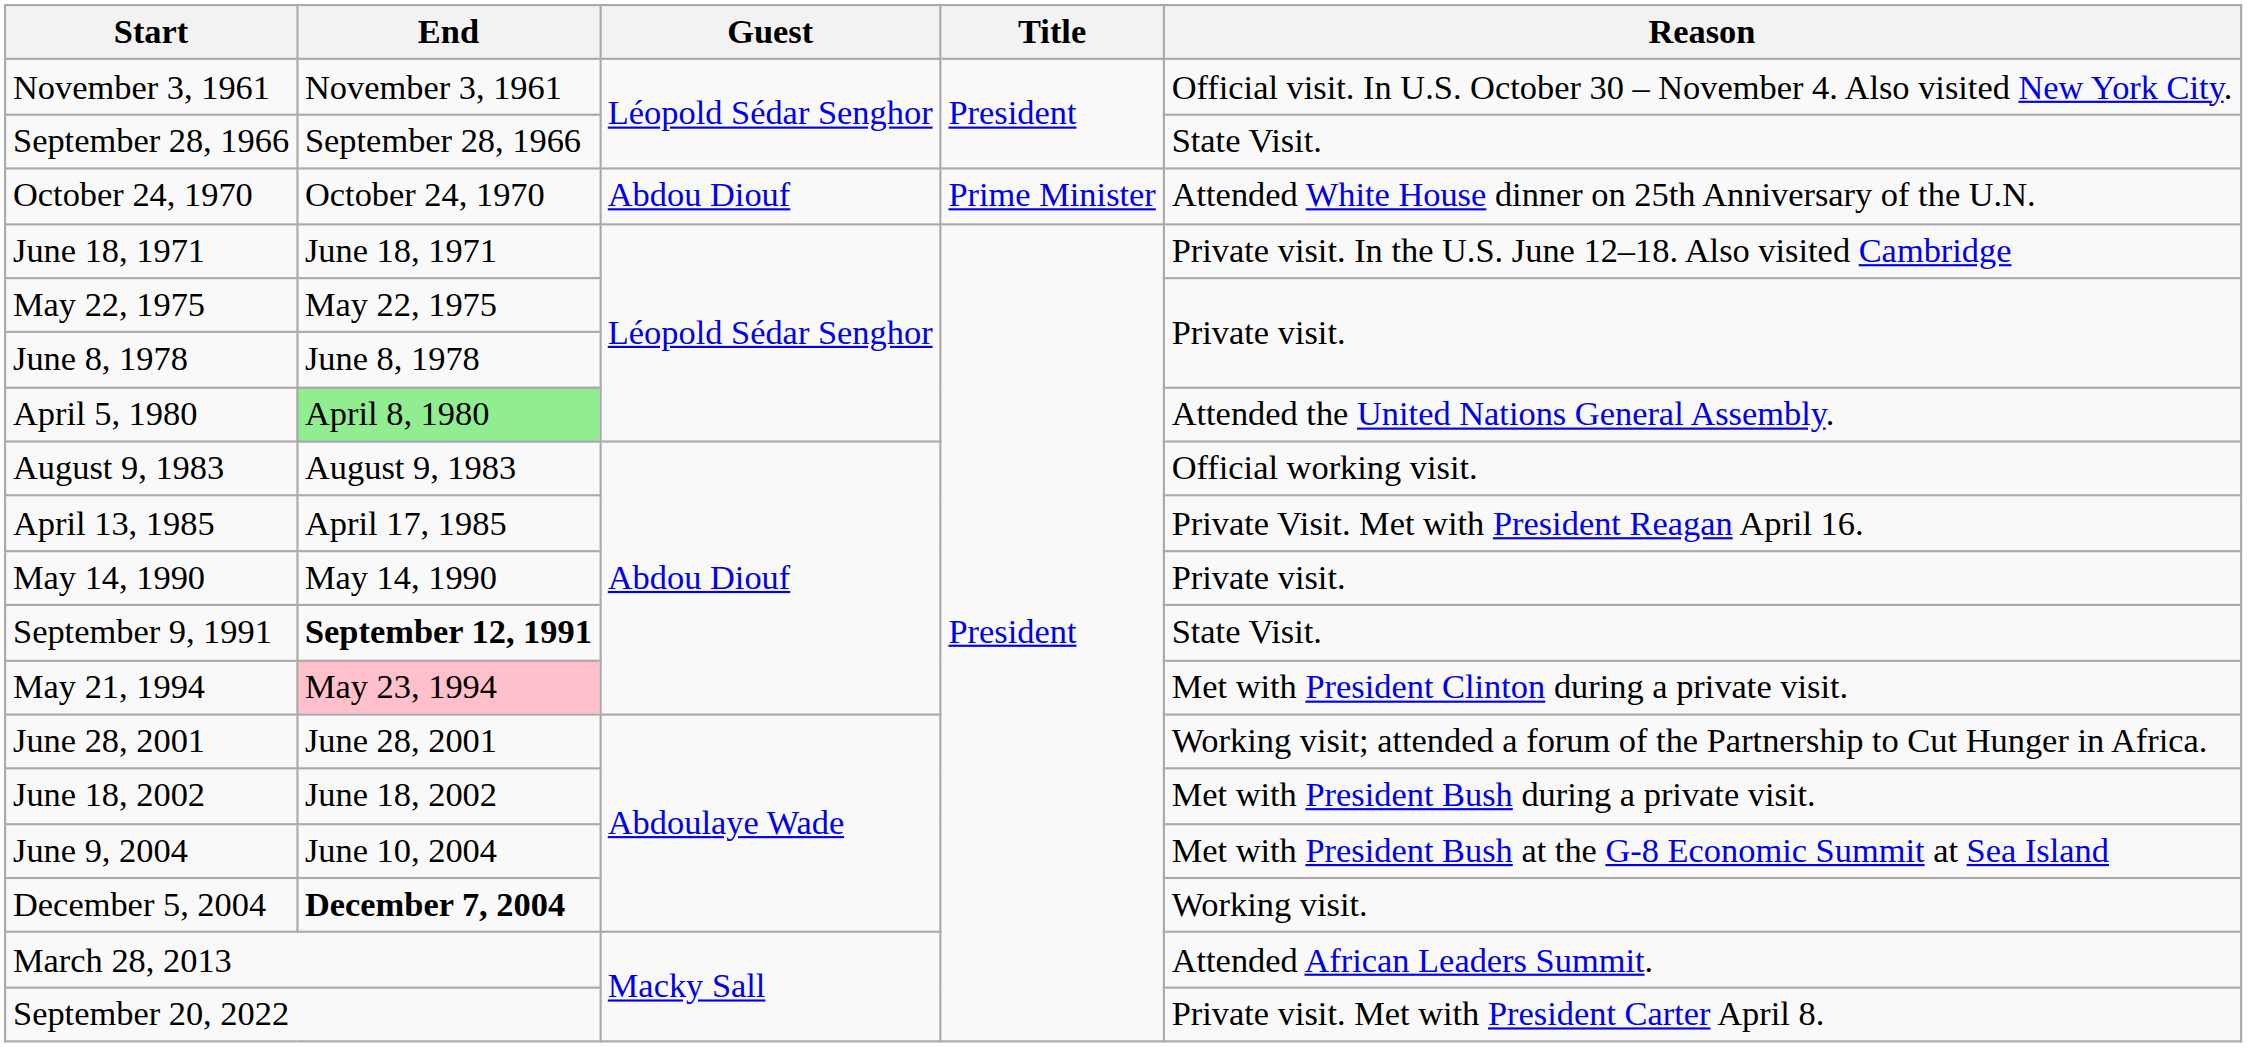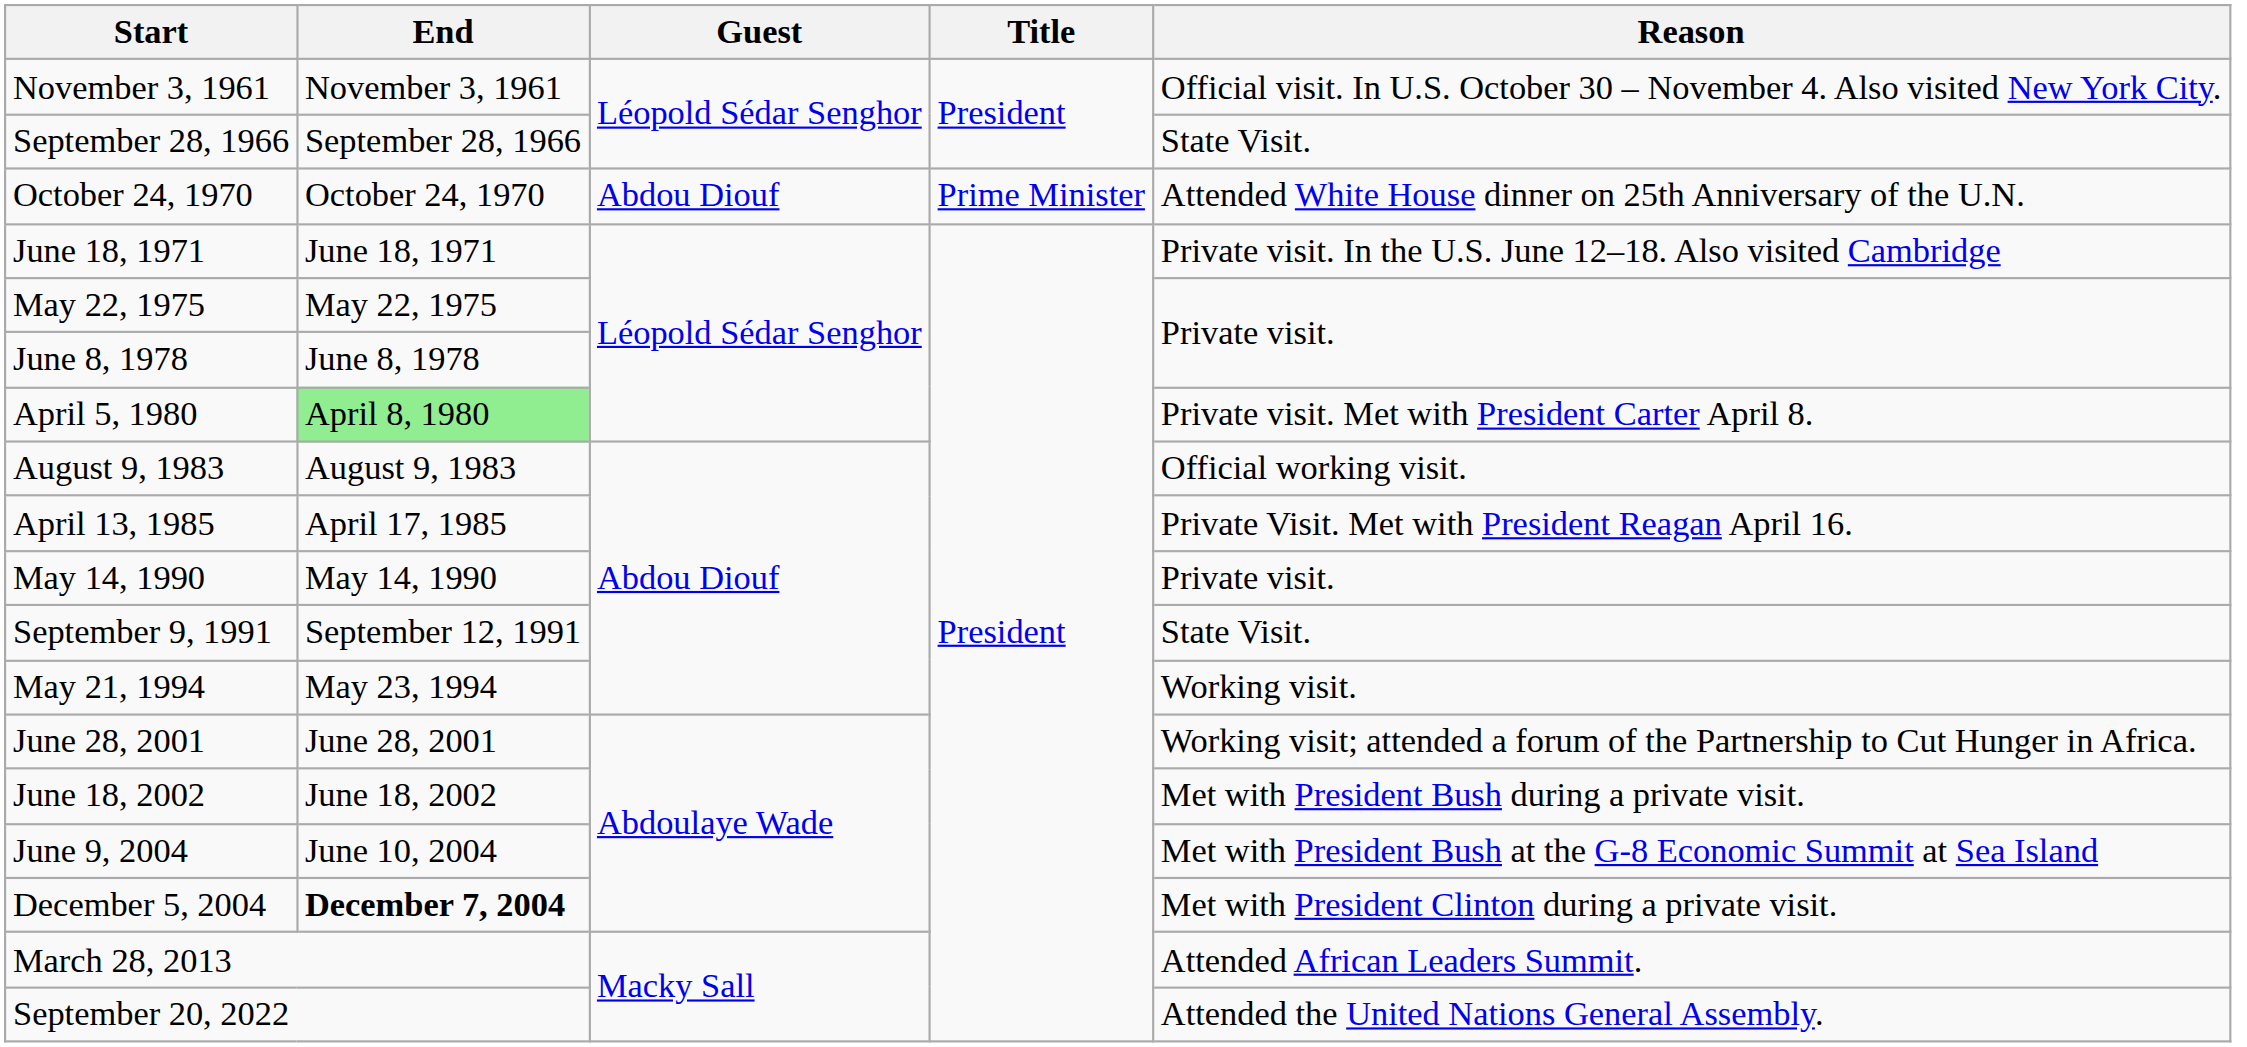April 5, 1980 | Reason: Attended the United Nations General Assembly. -> Private visit. Met with President Carter April 8.
September 9, 1991 | End: bold -> normal
May 21, 1994 | End: pink background -> no background
May 21, 1994 | Reason: Met with President Clinton during a private visit. -> Working visit.
December 5, 2004 | Reason: Working visit. -> Met with President Clinton during a private visit.
September 20, 2022 | Reason: Private visit. Met with President Carter April 8. -> Attended the United Nations General Assembly.
